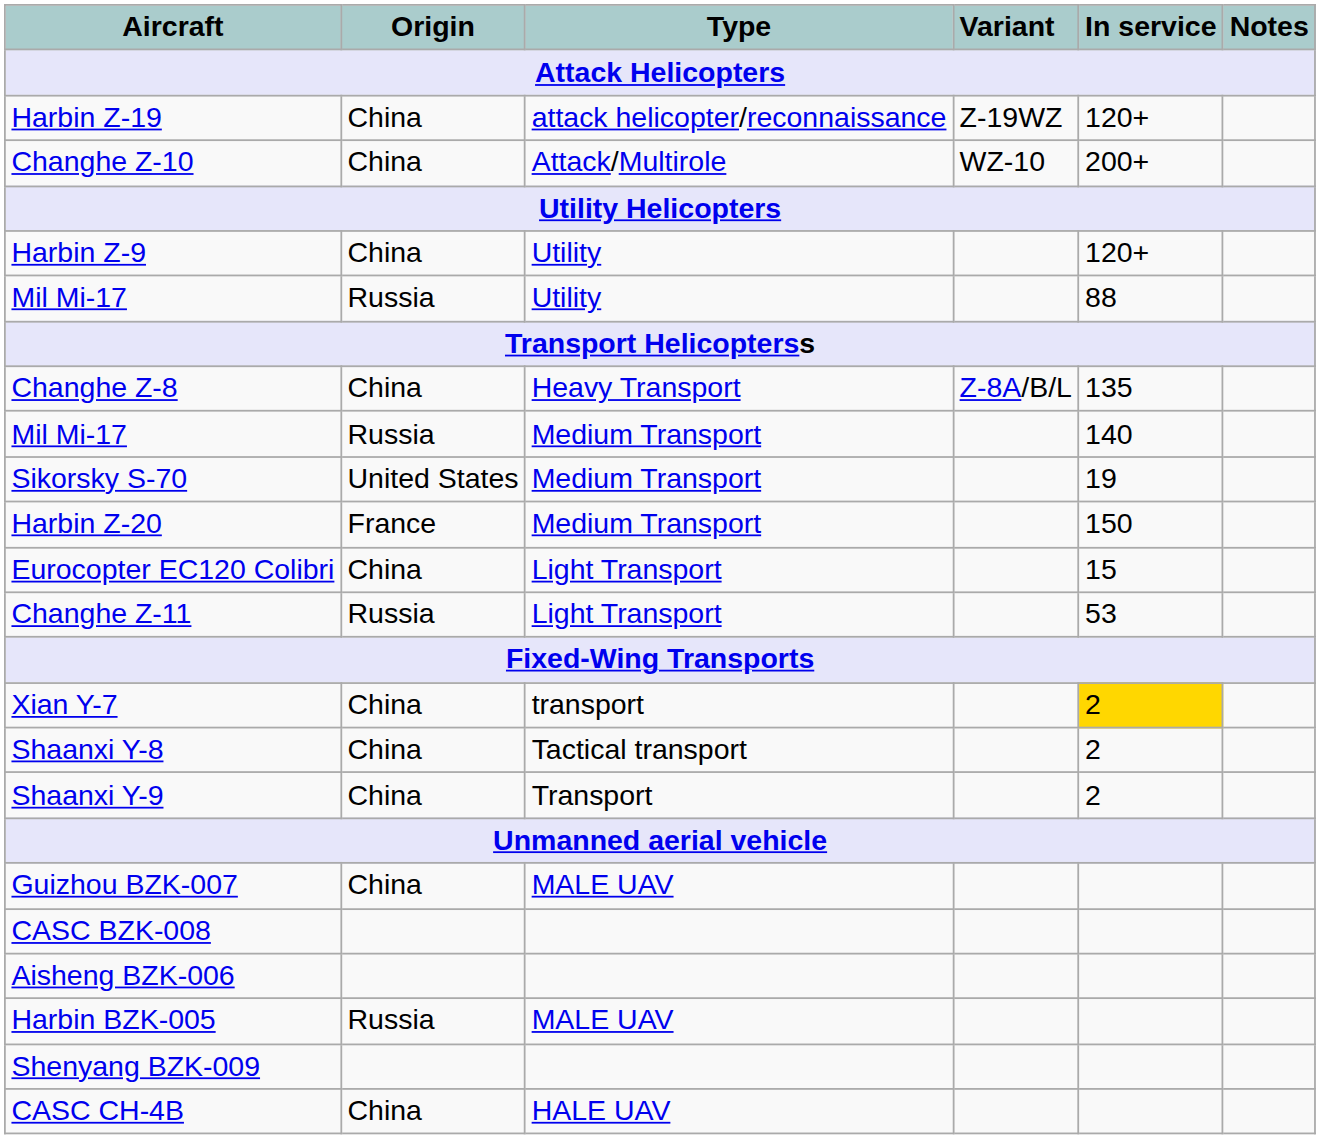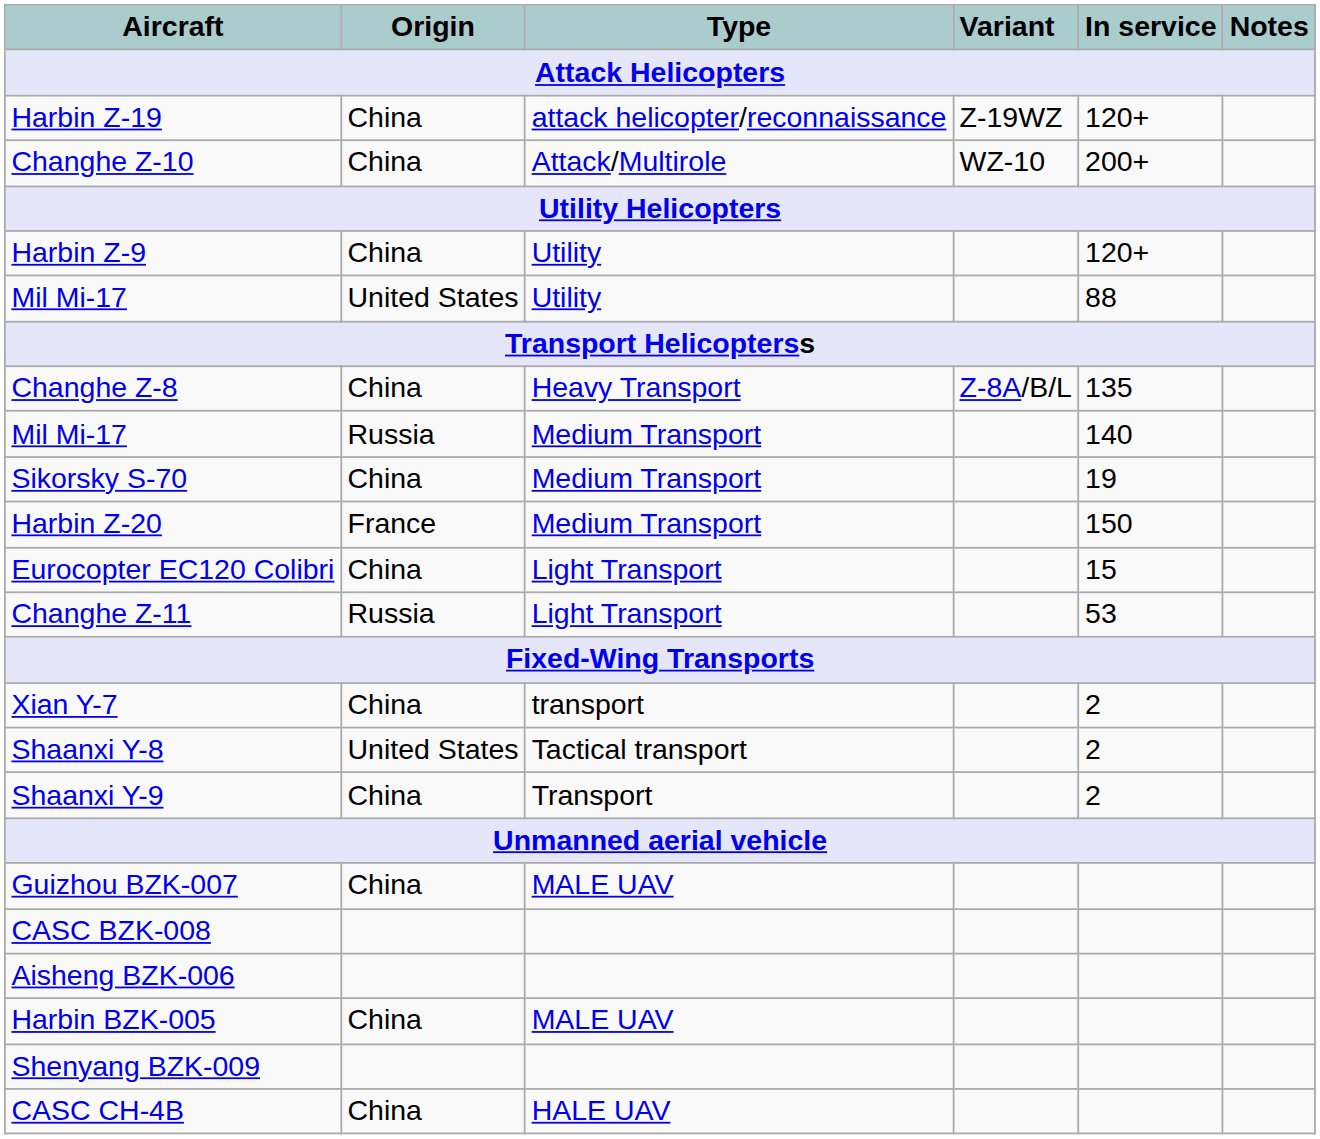Mil Mi-17 / Utility | Origin: Russia -> United States
Sikorsky S-70 | Origin: United States -> China
Xian Y-7 | In service: gold background -> no background
Shaanxi Y-8 | Origin: China -> United States
Harbin BZK-005 | Origin: Russia -> China
